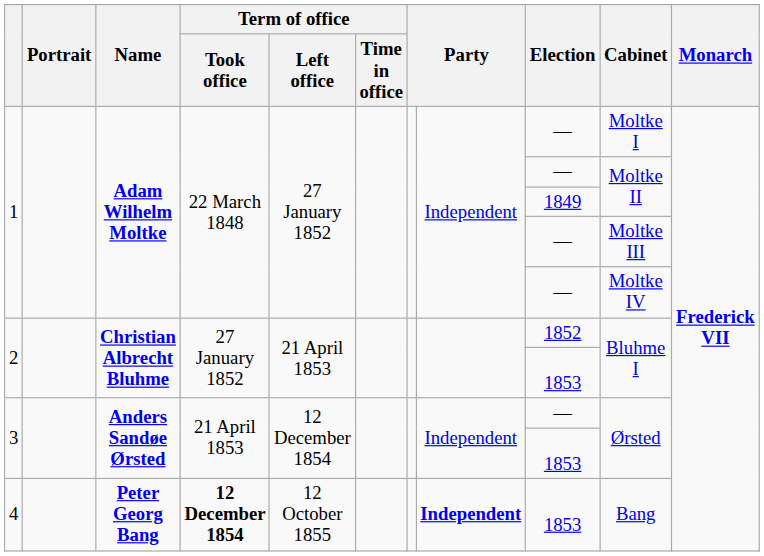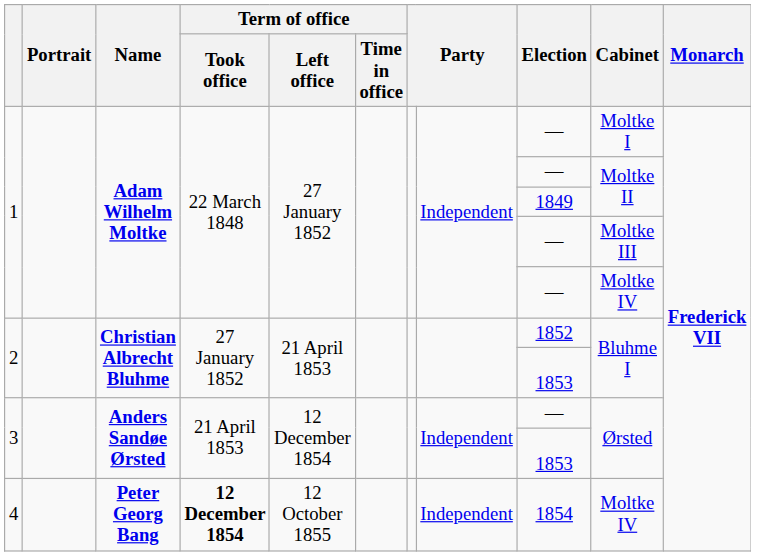4 | column 8: bold -> normal
4 | Election: 1853 -> 1854
4 | Cabinet: Bang -> Moltke IV
